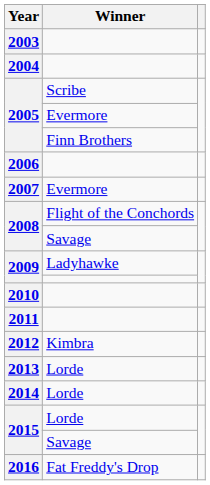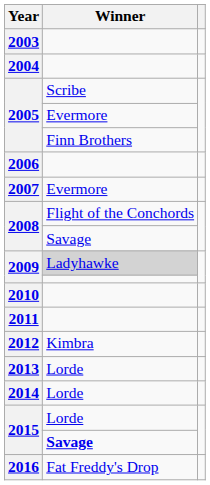2009 / Ladyhawke | Winner: no background -> lightgrey background
2015 / Savage | Winner: normal -> bold
